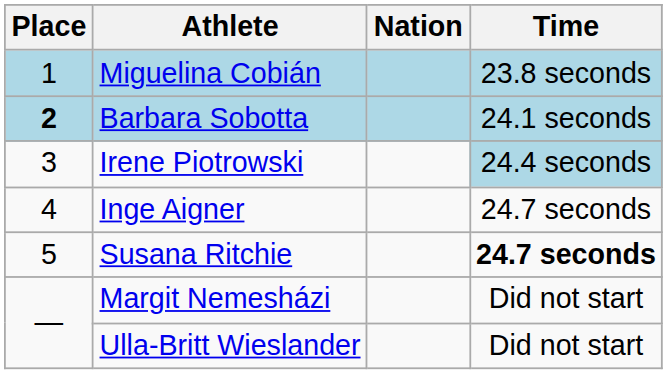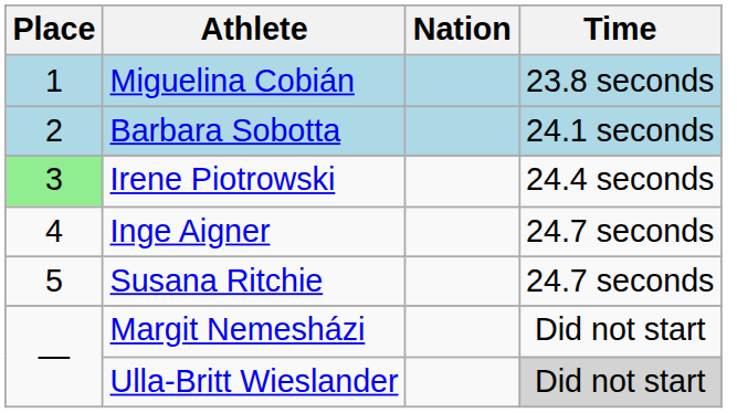Barbara Sobotta | Place: bold -> normal
Irene Piotrowski | Place: no background -> lightgreen background
Irene Piotrowski | Time: lightblue background -> no background
Susana Ritchie | Time: bold -> normal
Ulla-Britt Wieslander | Time: no background -> lightgrey background
